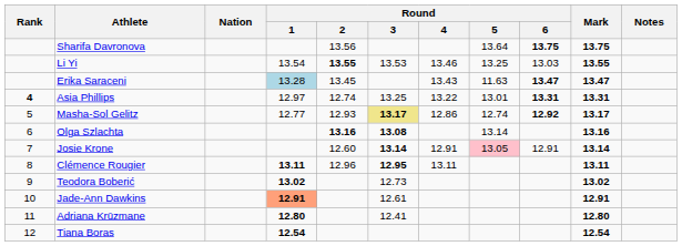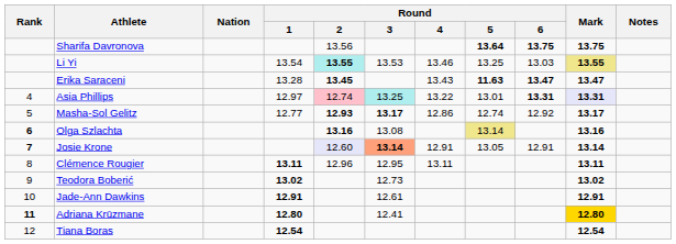Sharifa Davronova | Round / 5: normal -> bold
Li Yi | Round / 2: no background -> paleturquoise background
Li Yi | Mark: no background -> khaki background
Erika Saraceni | Round / 1: lightblue background -> no background
Erika Saraceni | Round / 2: normal -> bold
Erika Saraceni | Round / 5: normal -> bold
Asia Phillips | Rank: bold -> normal
Asia Phillips | Round / 2: no background -> pink background
Asia Phillips | Round / 3: no background -> paleturquoise background
Asia Phillips | Mark: no background -> lavender background
Masha-Sol Gelitz | Round / 2: normal -> bold
Masha-Sol Gelitz | Round / 3: khaki background -> no background
Masha-Sol Gelitz | Round / 6: bold -> normal
Olga Szlachta | Rank: normal -> bold
Olga Szlachta | Round / 3: bold -> normal
Olga Szlachta | Round / 5: no background -> khaki background
Josie Krone | Rank: normal -> bold
Josie Krone | Round / 2: no background -> lavender background
Josie Krone | Round / 3: no background -> lightsalmon background
Josie Krone | Round / 5: pink background -> no background
Clémence Rougier | Round / 3: bold -> normal
Jade-Ann Dawkins | Round / 1: lightsalmon background -> no background
Adriana Krūzmane | Rank: normal -> bold
Adriana Krūzmane | Mark: no background -> gold background
